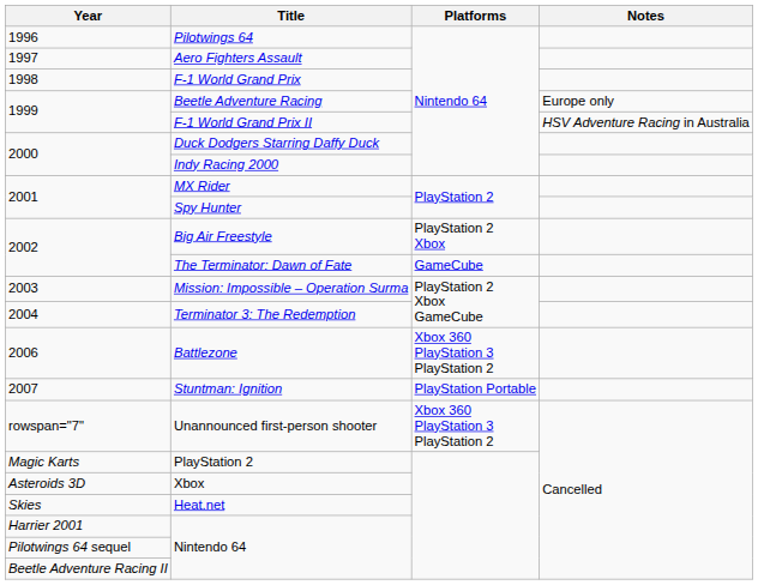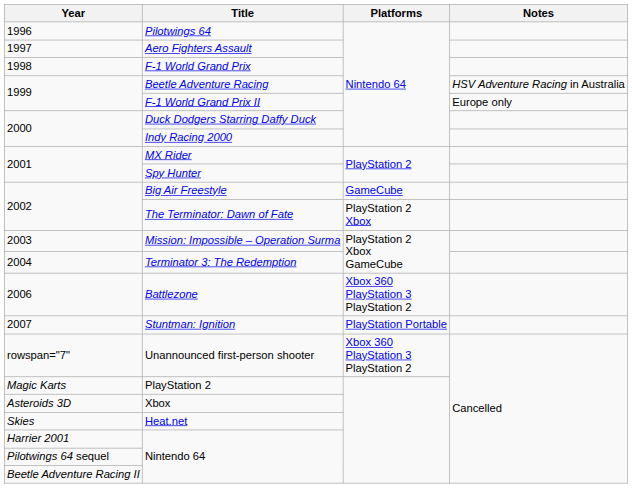Beetle Adventure Racing | Notes: Europe only -> HSV Adventure Racing in Australia
F-1 World Grand Prix II | Notes: HSV Adventure Racing in Australia -> Europe only
Big Air Freestyle | Platforms: PlayStation 2 Xbox -> GameCube
The Terminator: Dawn of Fate | Platforms: GameCube -> PlayStation 2 Xbox
